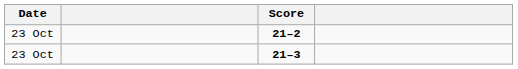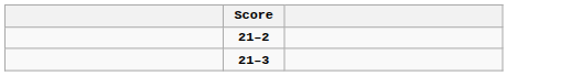- column: Date | 23 Oct | 23 Oct
